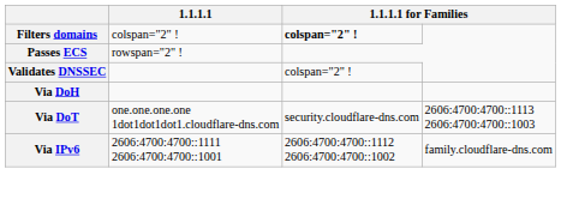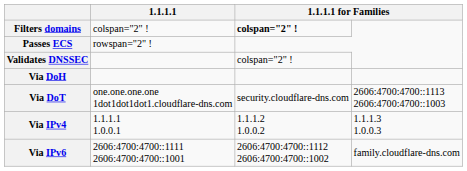+ row: Via IPv4 | 1.1.1.1 1.0.0.1 | 1.1.1.2 1.0.0.2 | 1.1.1.3 1.0.0.3
